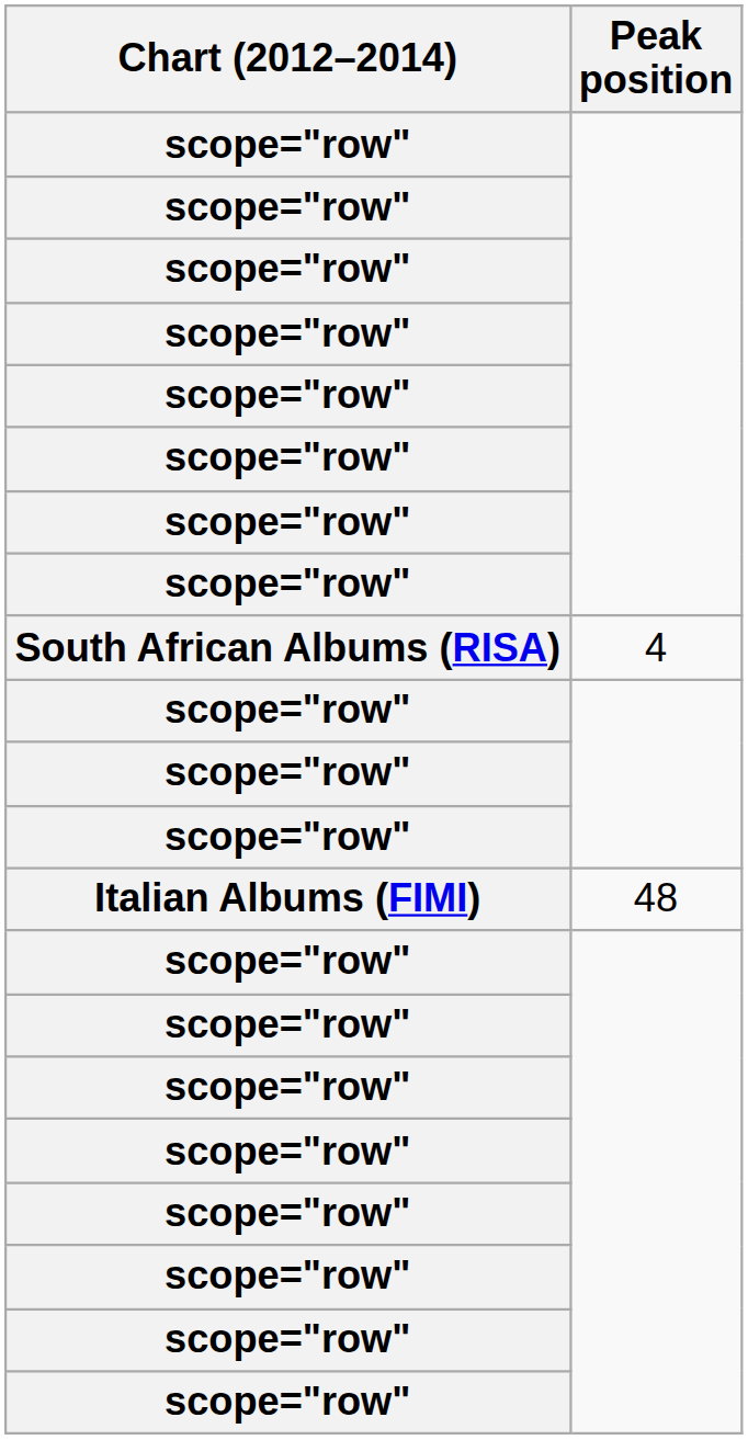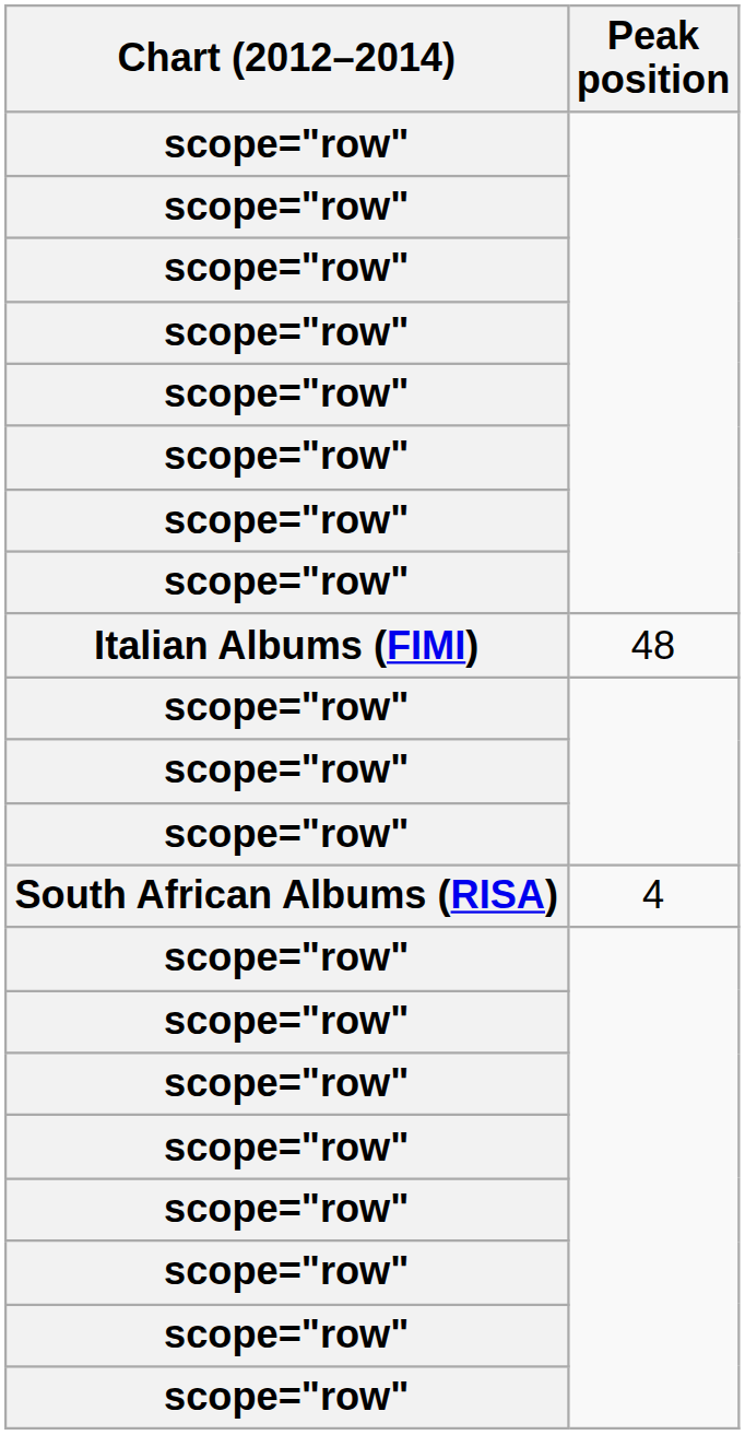rows swapped: Italian Albums (FIMI) <-> South African Albums (RISA)
